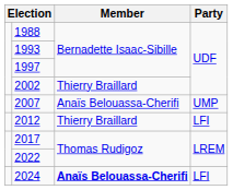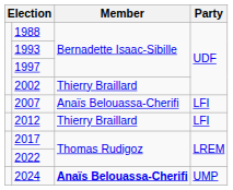2007 | Party: UMP -> LFI
2024 | Party: LFI -> UMP
